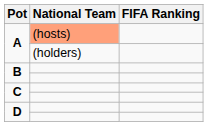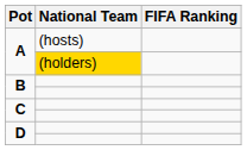A / (hosts) | National Team: lightsalmon background -> no background
A / (holders) | National Team: no background -> gold background
